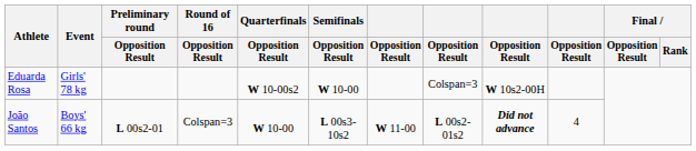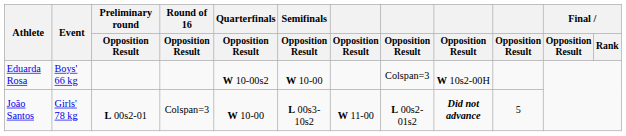Eduarda Rosa | Event: Girls' 78 kg -> Boys' 66 kg
João Santos | Event: Boys' 66 kg -> Girls' 78 kg
João Santos | column 10: 4 -> 5
